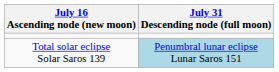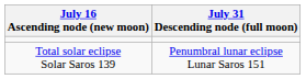row 3 | July 31 Descending node (full moon): lightblue background -> no background
